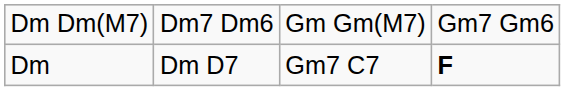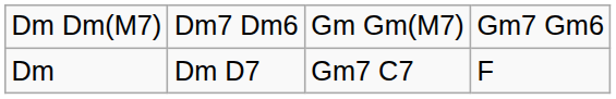Dm | column 4: bold -> normal
